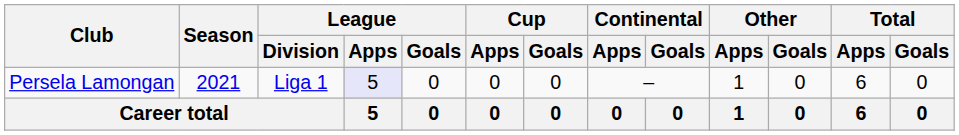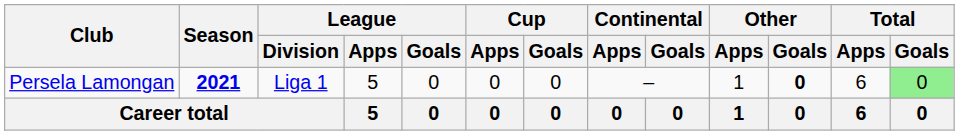Persela Lamongan | Season: normal -> bold
Persela Lamongan | League / Apps: lavender background -> no background
Persela Lamongan | Other / Goals: normal -> bold
Persela Lamongan | Total / Goals: no background -> lightgreen background
